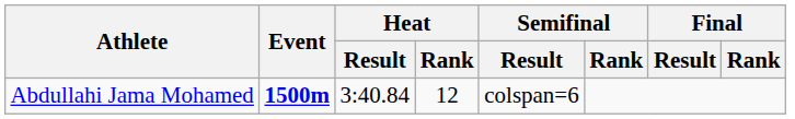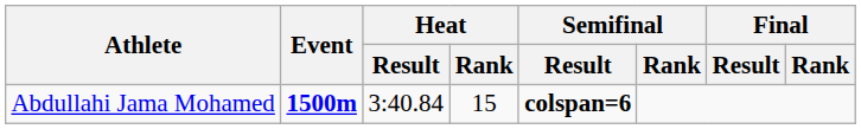Abdullahi Jama Mohamed | Heat / Rank: 12 -> 15
Abdullahi Jama Mohamed | Semifinal / Result: normal -> bold
